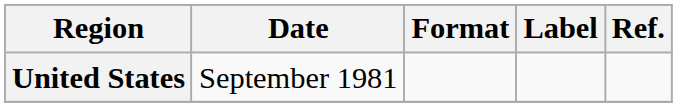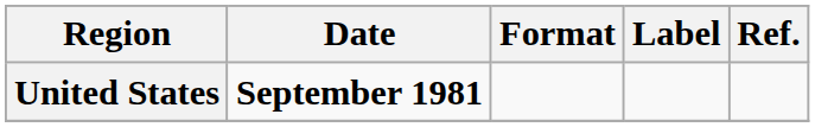United States | Date: normal -> bold
